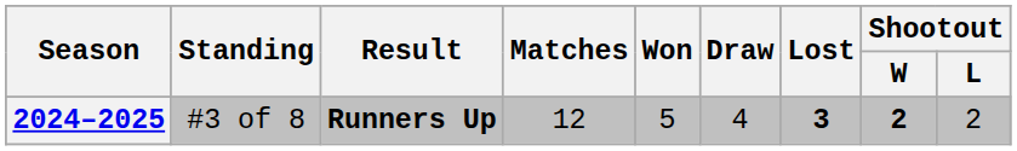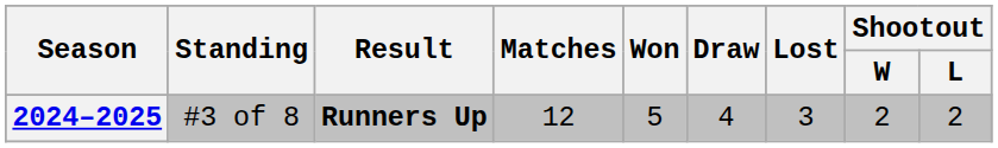2024–2025 | Lost: bold -> normal
2024–2025 | Shootout / W: bold -> normal
